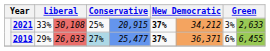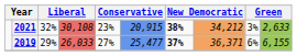2021 | column 3: 33% -> 32%
2021 | column 5: 25% -> 23%
2021 | column 7: 37% -> 38%
2019 | column 5: lightblue background -> no background
2019 | column 10: 6,455 -> 6,155
